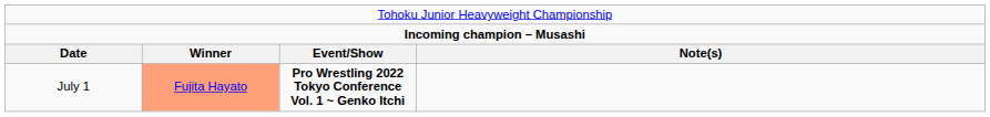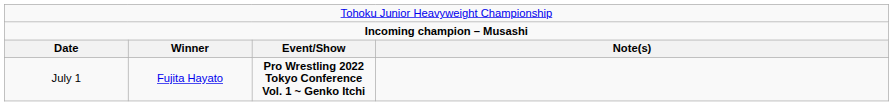July 1 | column 2: lightsalmon background -> no background
